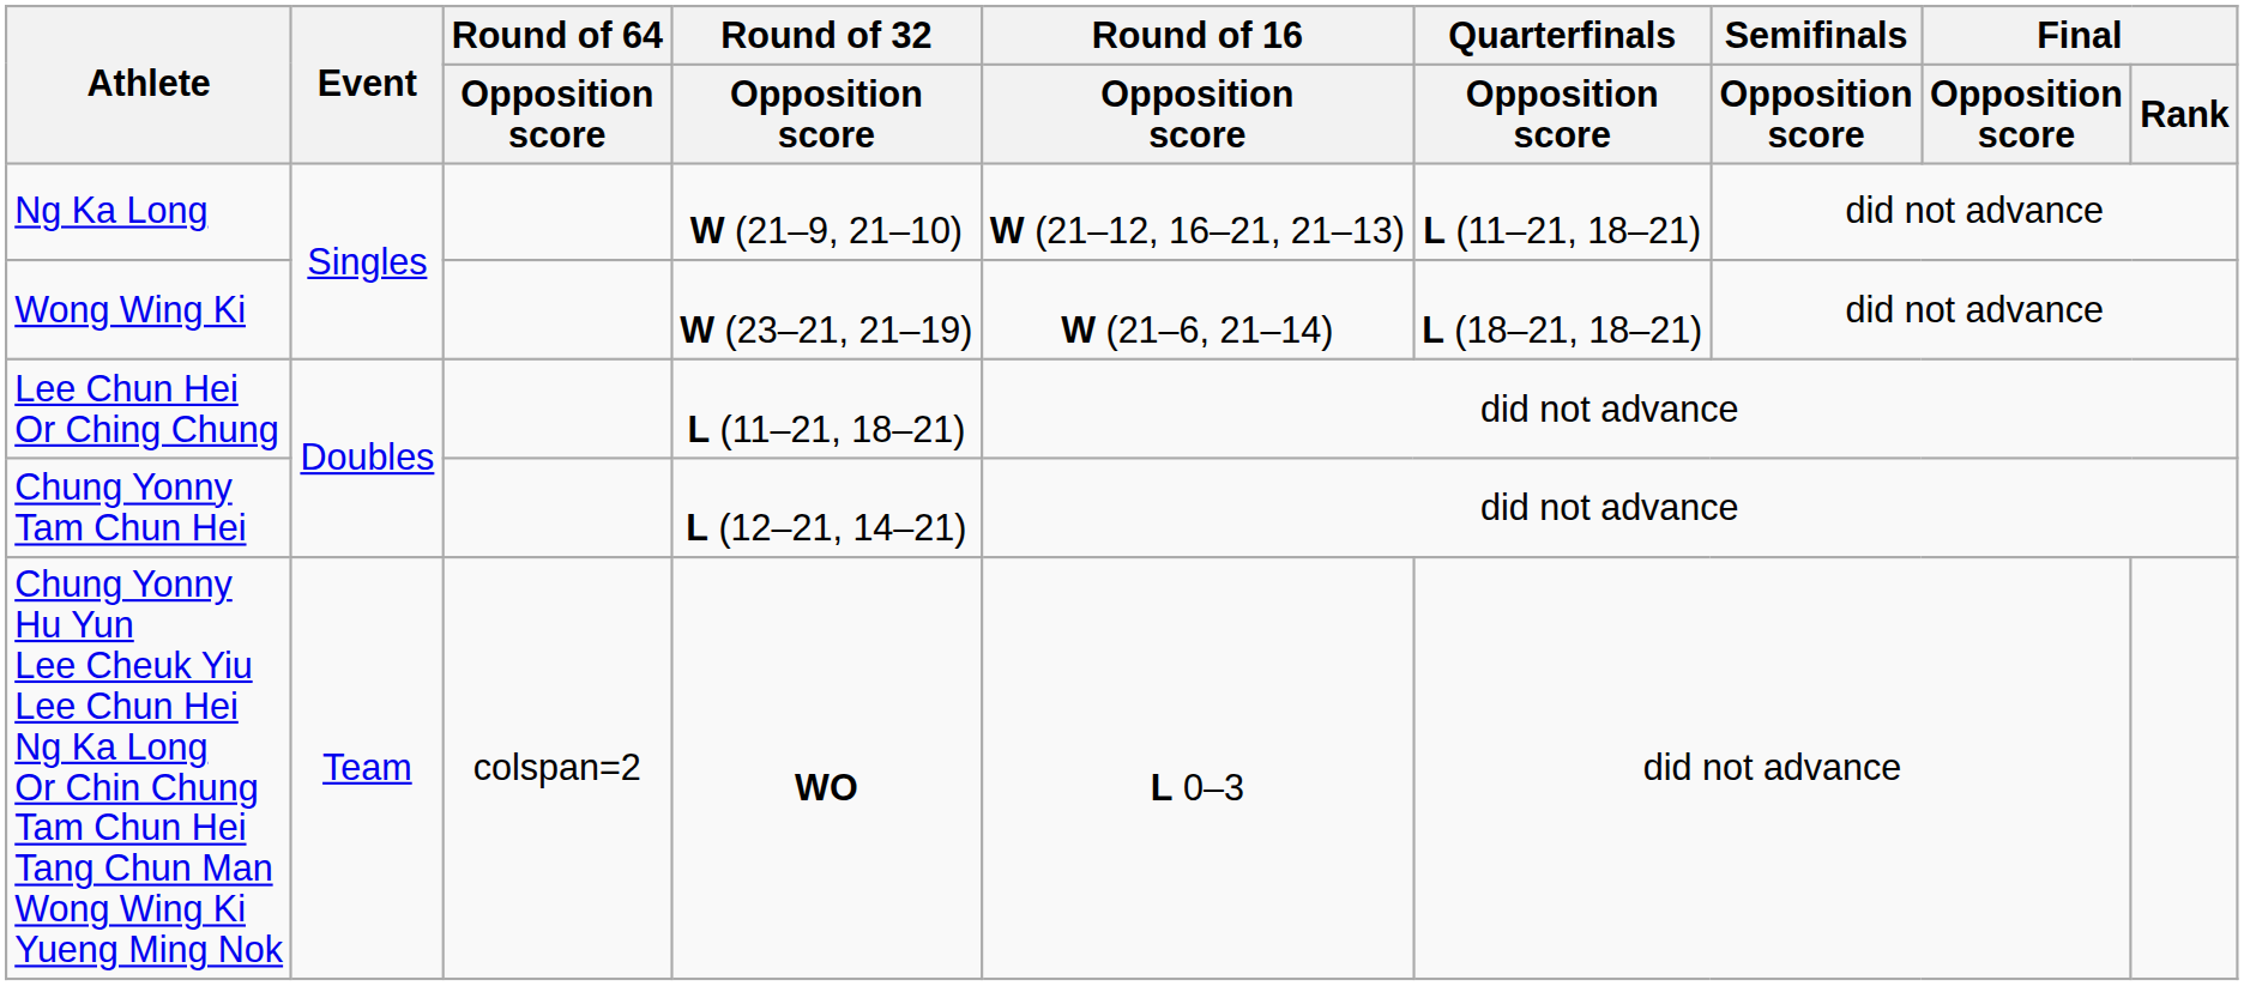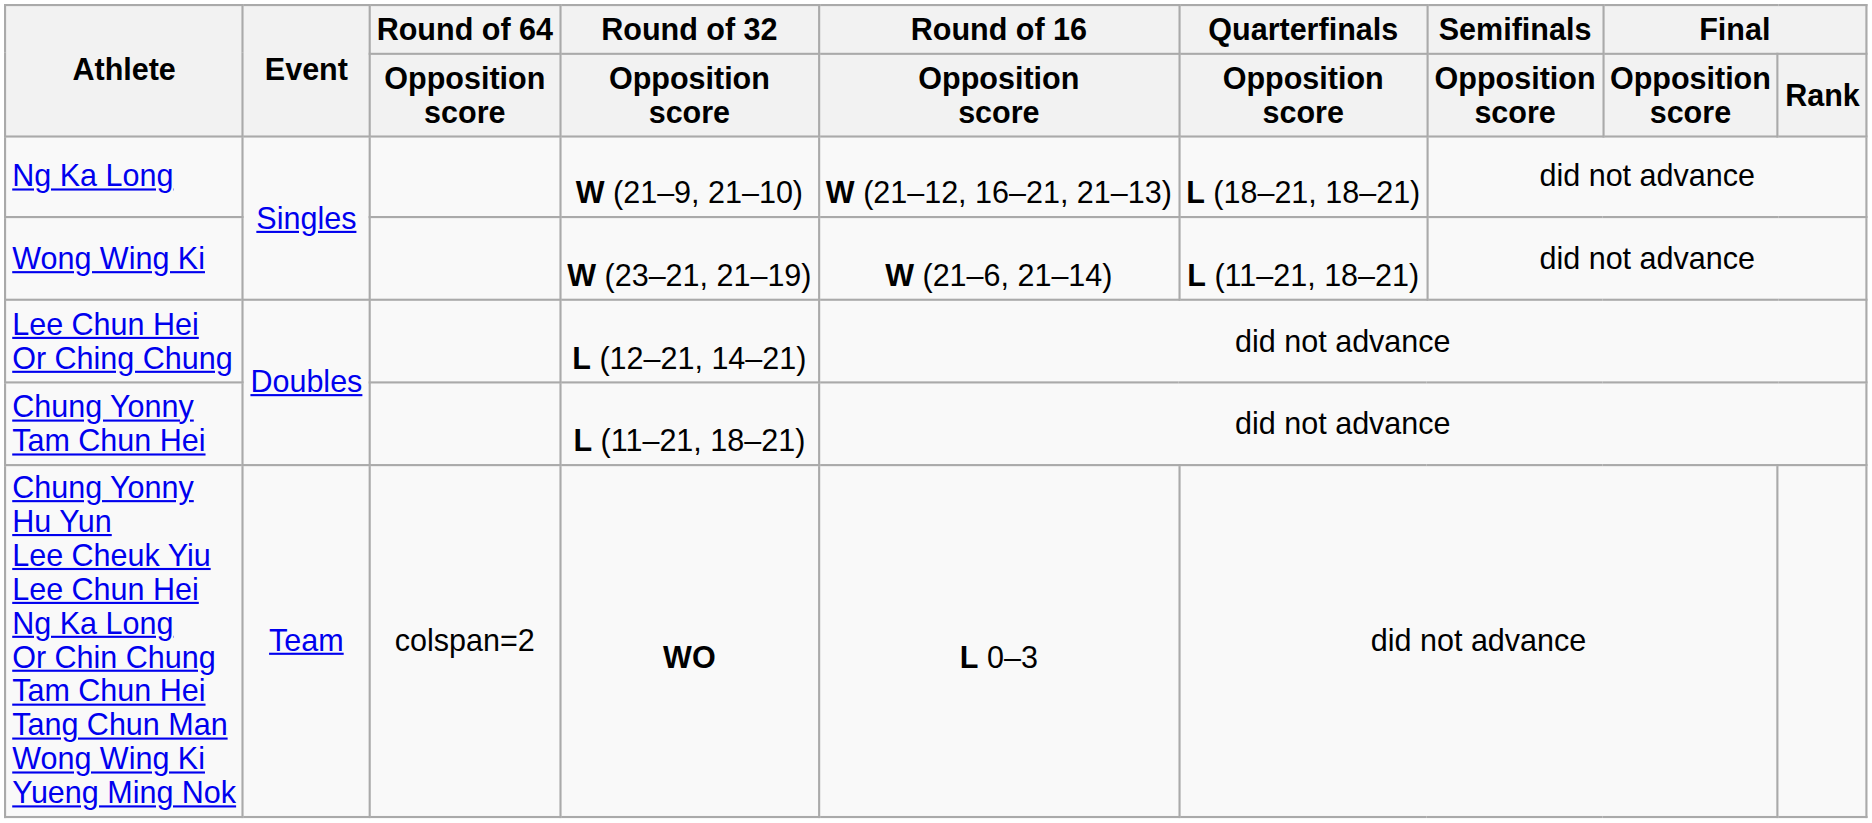Ng Ka Long | Quarterfinals / Opposition score: L (11–21, 18–21) -> L (18–21, 18–21)
Wong Wing Ki | Quarterfinals / Opposition score: L (18–21, 18–21) -> L (11–21, 18–21)
Lee Chun Hei Or Ching Chung | Round of 32 / Opposition score: L (11–21, 18–21) -> L (12–21, 14–21)
Chung Yonny Tam Chun Hei | Round of 32 / Opposition score: L (12–21, 14–21) -> L (11–21, 18–21)
